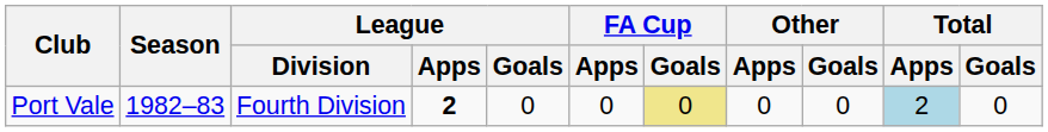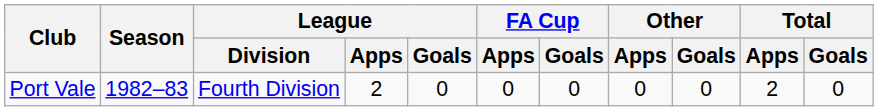Port Vale | League / Apps: bold -> normal
Port Vale | FA Cup / Goals: khaki background -> no background
Port Vale | Total / Apps: lightblue background -> no background
